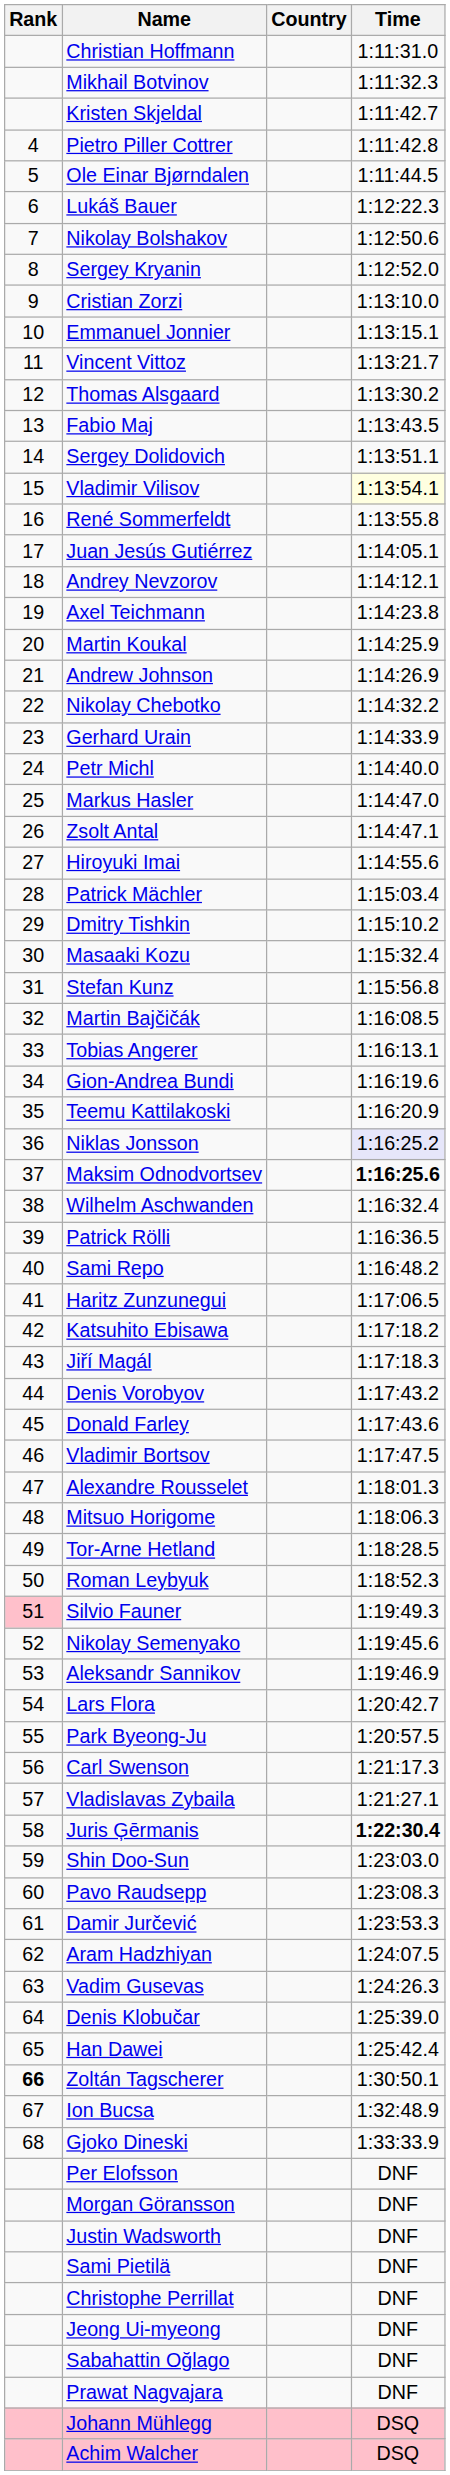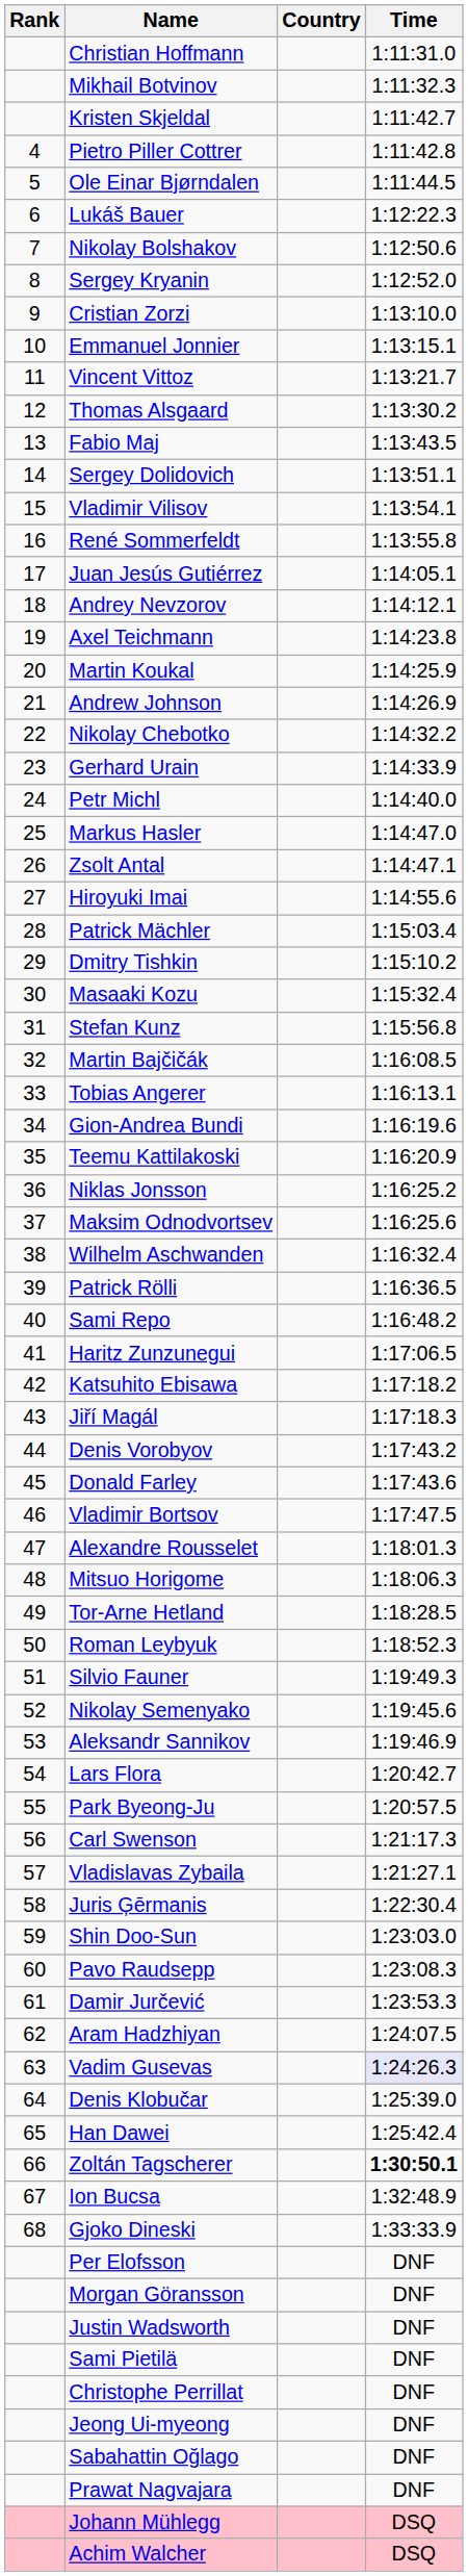Vladimir Vilisov | Time: lightyellow background -> no background
Niklas Jonsson | Time: lavender background -> no background
Maksim Odnodvortsev | Time: bold -> normal
Silvio Fauner | Rank: pink background -> no background
Juris Ģērmanis | Time: bold -> normal
Vadim Gusevas | Time: no background -> lavender background
Zoltán Tagscherer | Rank: bold -> normal
Zoltán Tagscherer | Time: normal -> bold
